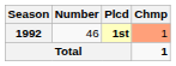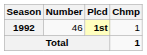1992 | Chmp: lightsalmon background -> no background
